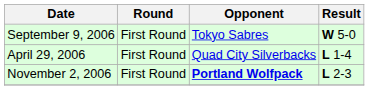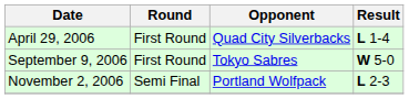rows swapped: April 29, 2006 <-> September 9, 2006
November 2, 2006 | Round: First Round -> Semi Final
November 2, 2006 | Opponent: bold -> normal
